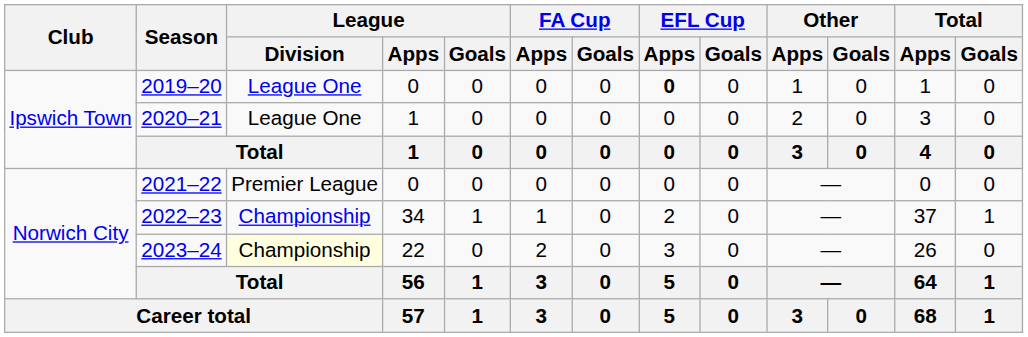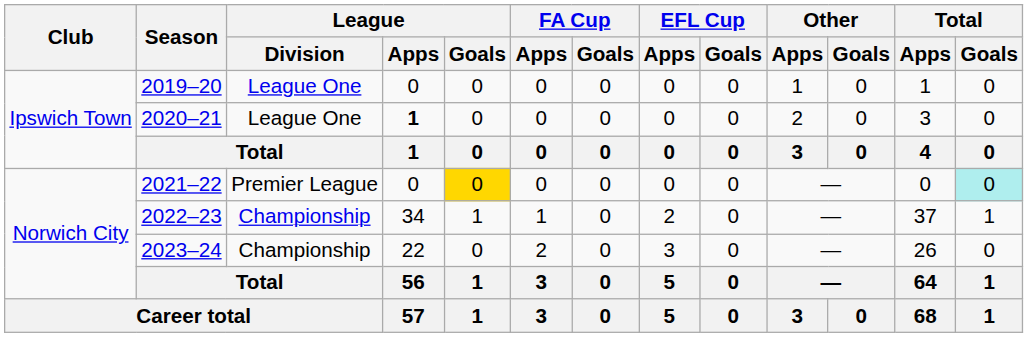2019–20 | EFL Cup / Apps: bold -> normal
2020–21 | League / Apps: normal -> bold
2021–22 | League / Goals: no background -> gold background
2021–22 | Total / Goals: no background -> paleturquoise background
2023–24 | League / Division: lightyellow background -> no background
